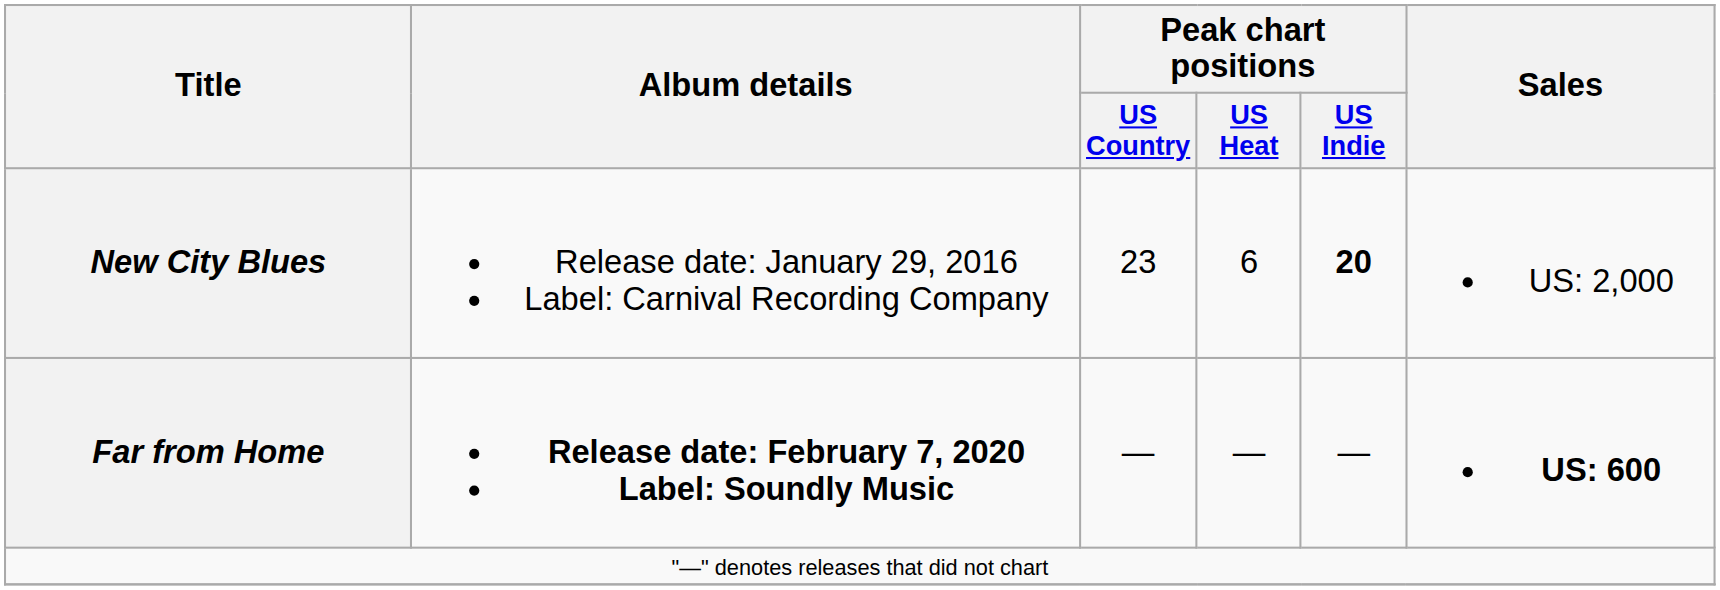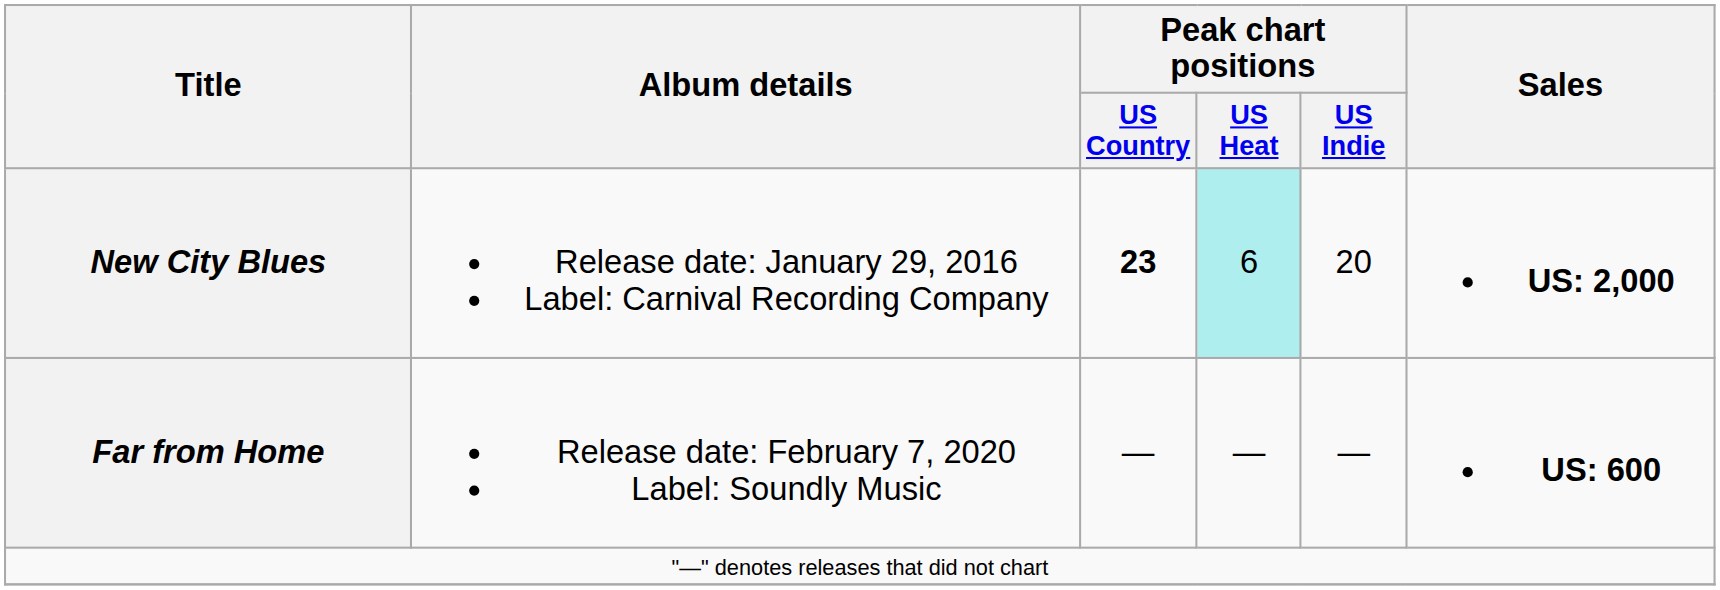New City Blues | Peak chart positions / US Country: normal -> bold
New City Blues | Peak chart positions / US Heat: no background -> paleturquoise background
New City Blues | Peak chart positions / US Indie: bold -> normal
New City Blues | Sales: normal -> bold
Far from Home | Album details: bold -> normal
